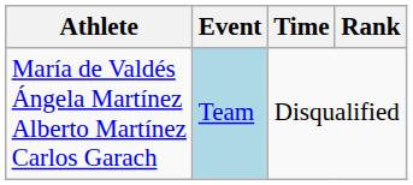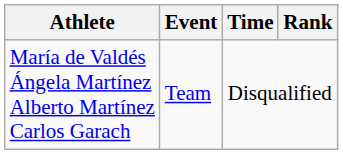row 2 | Event: lightblue background -> no background
